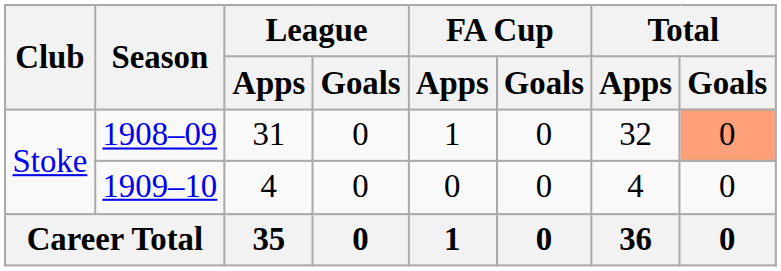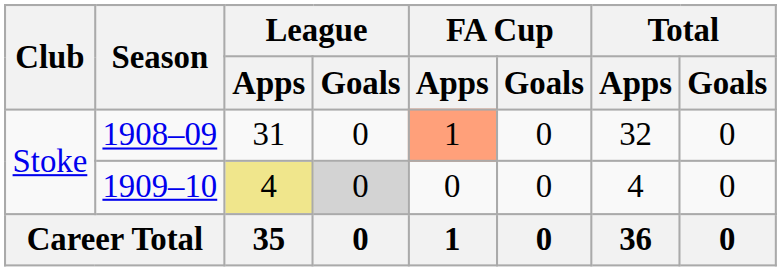1908–09 | FA Cup / Apps: no background -> lightsalmon background
1908–09 | Total / Goals: lightsalmon background -> no background
1909–10 | League / Apps: no background -> khaki background
1909–10 | League / Goals: no background -> lightgrey background
